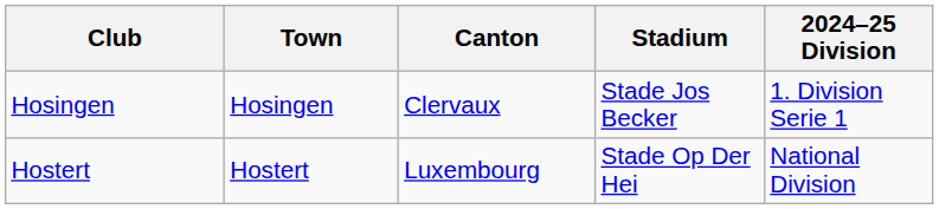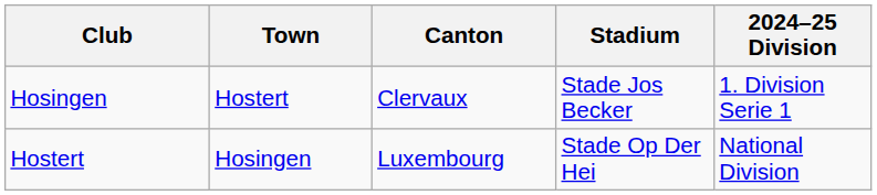row 2 | Town: Hosingen -> Hostert
row 3 | Town: Hostert -> Hosingen
